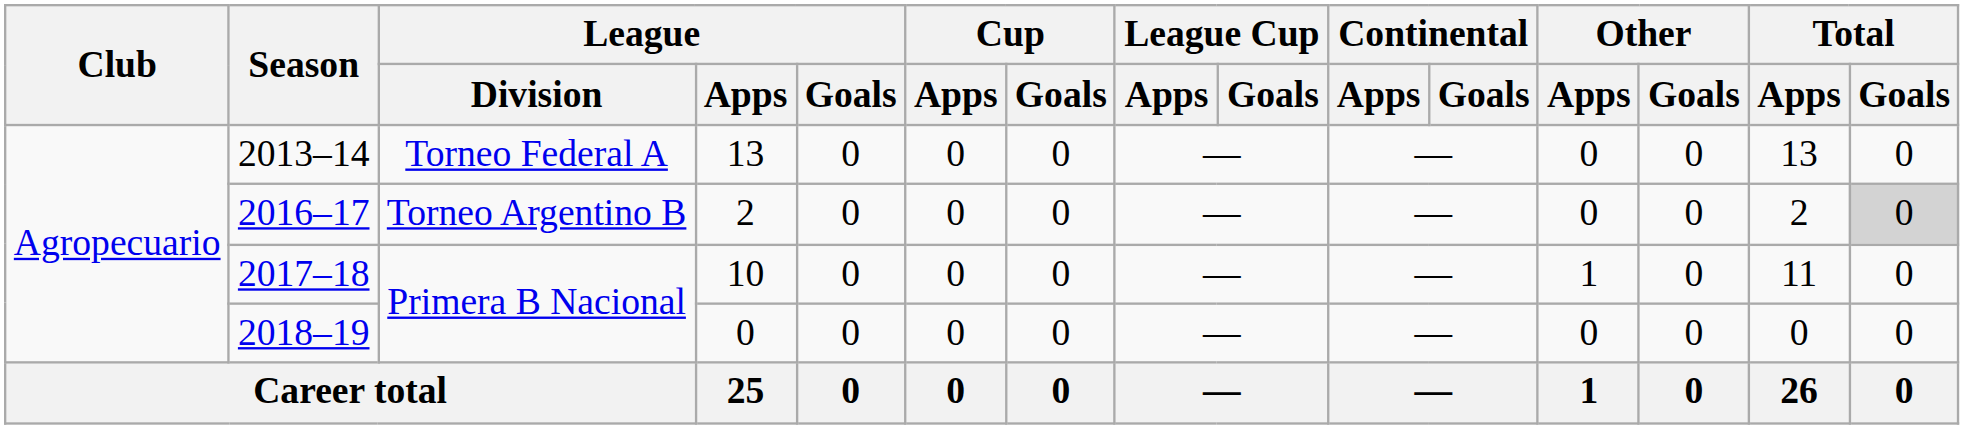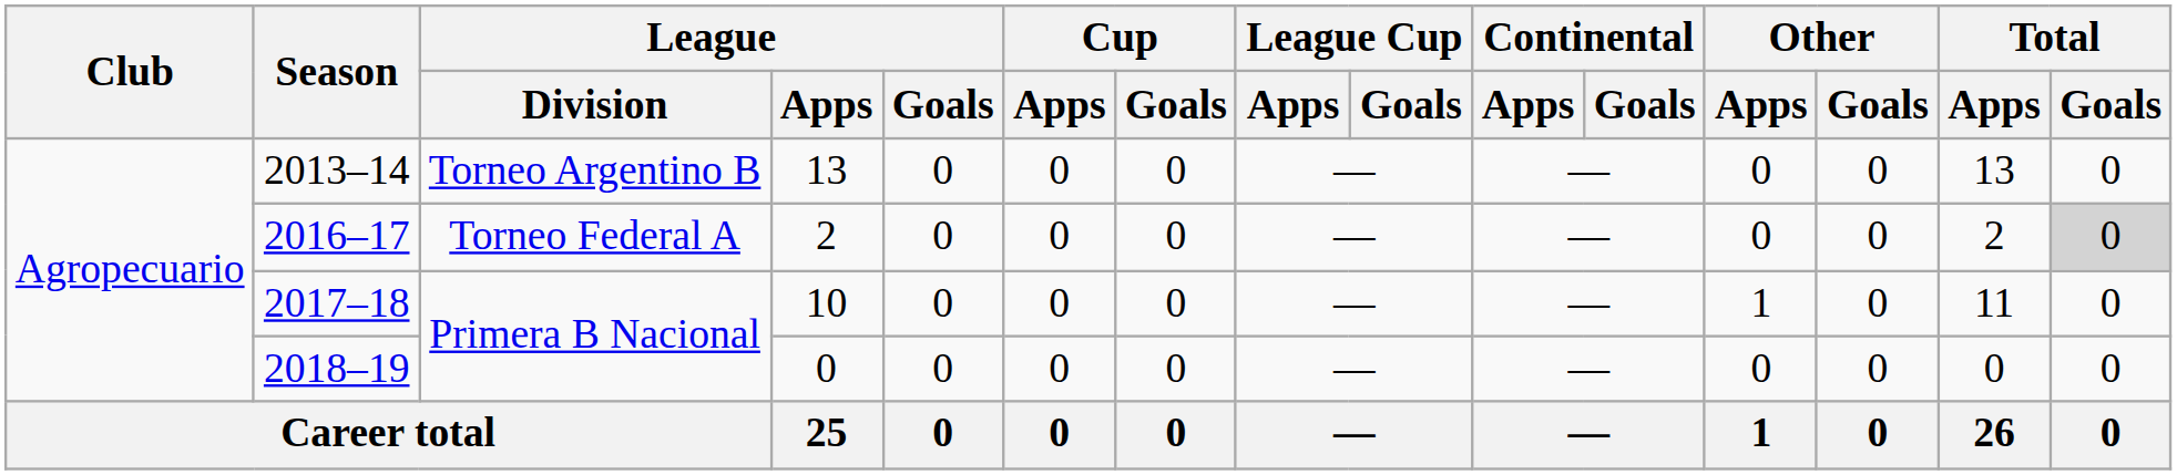2013–14 | League / Division: Torneo Federal A -> Torneo Argentino B
2016–17 | League / Division: Torneo Argentino B -> Torneo Federal A
